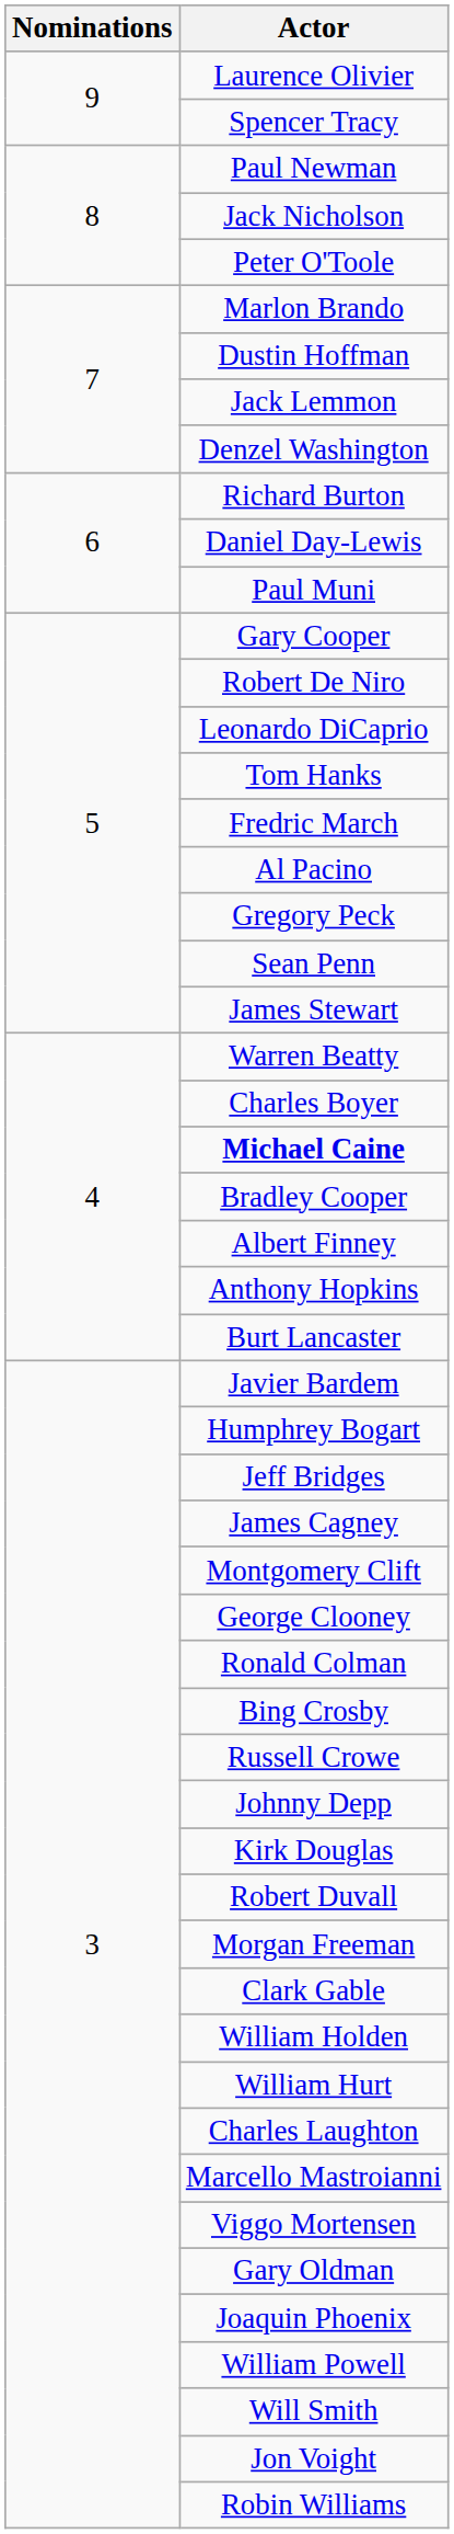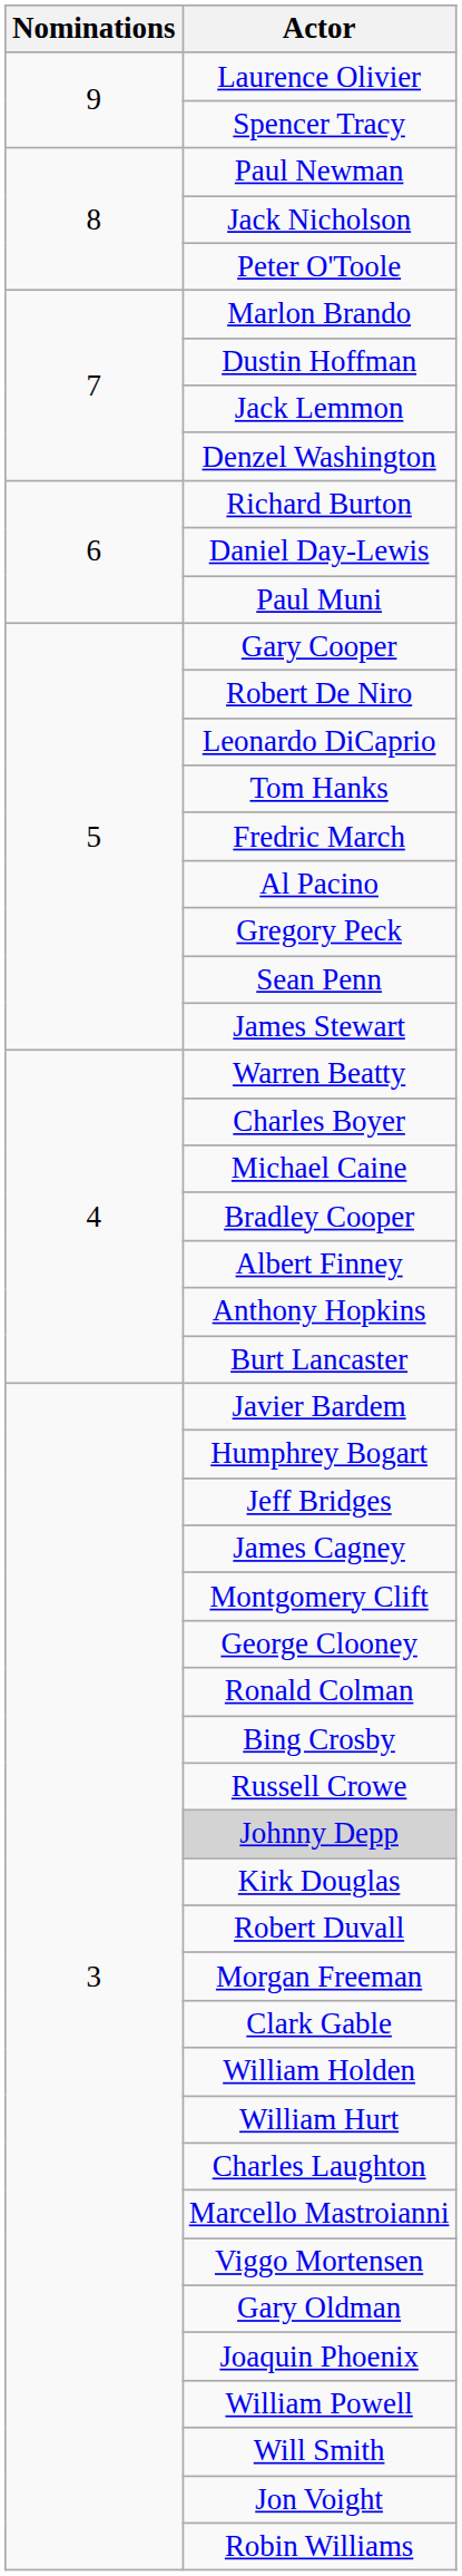Michael Caine | Actor: bold -> normal
Johnny Depp | Actor: no background -> lightgrey background
